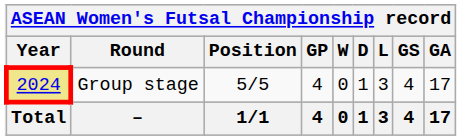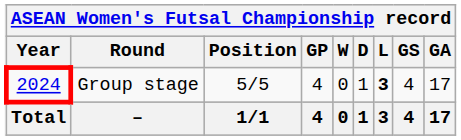Group stage | Year: khaki background -> no background
Group stage | L: normal -> bold
